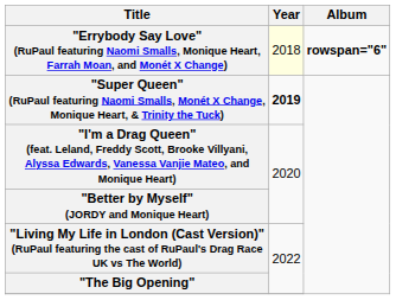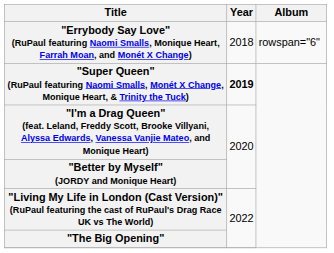row 2 | Year: lightyellow background -> no background
row 2 | Album: bold -> normal
